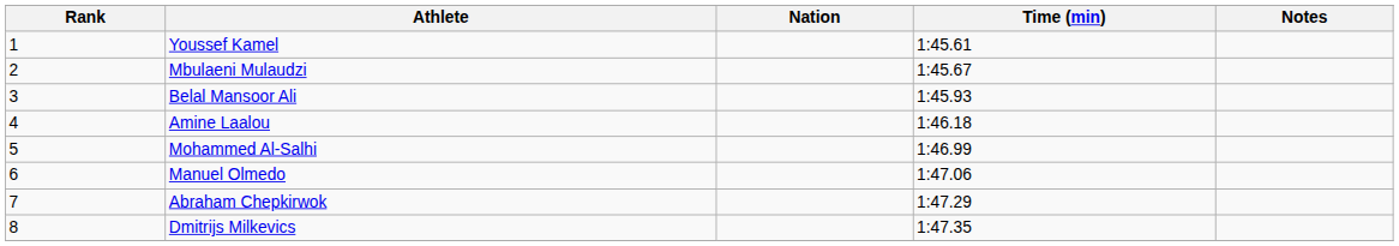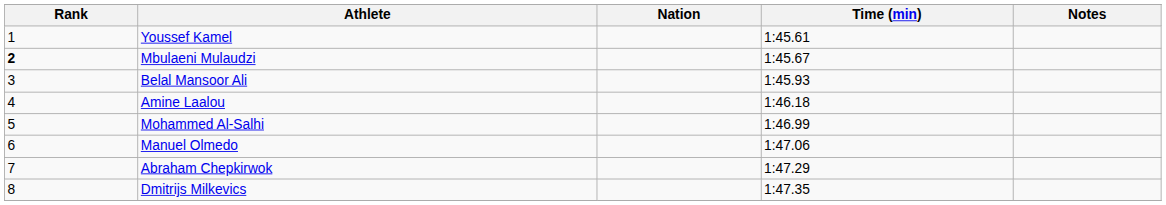Mbulaeni Mulaudzi | Rank: normal -> bold
